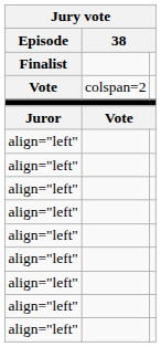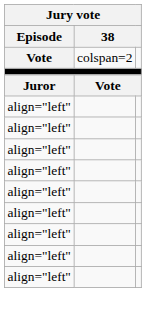- row: Finalist
